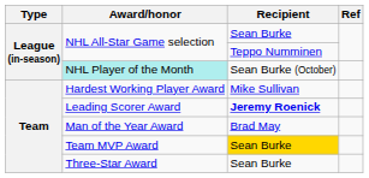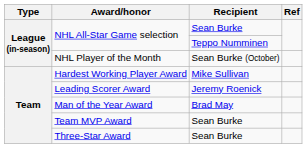NHL Player of the Month | Award/honor: paleturquoise background -> no background
Leading Scorer Award | Recipient: bold -> normal
Team MVP Award | Recipient: gold background -> no background
